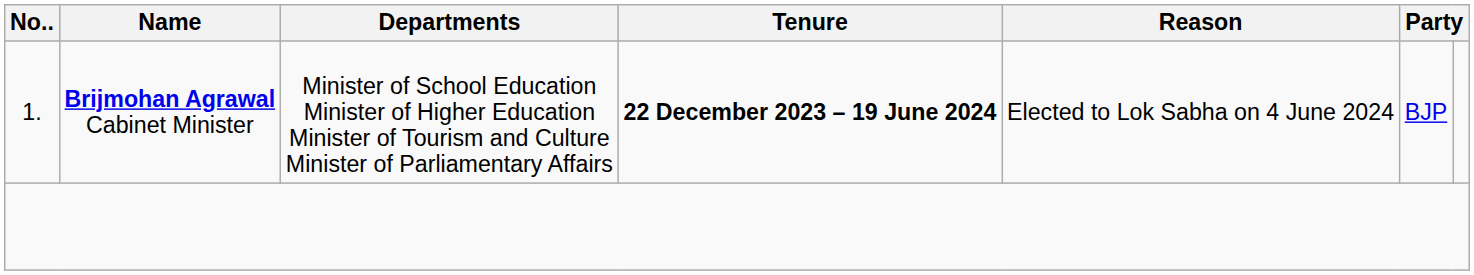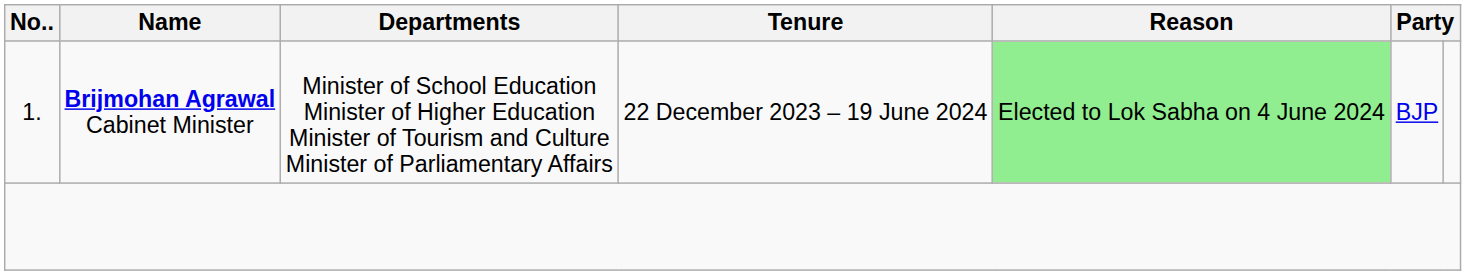Brijmohan Agrawal Cabinet Minister | Tenure: bold -> normal
Brijmohan Agrawal Cabinet Minister | Reason: no background -> lightgreen background
